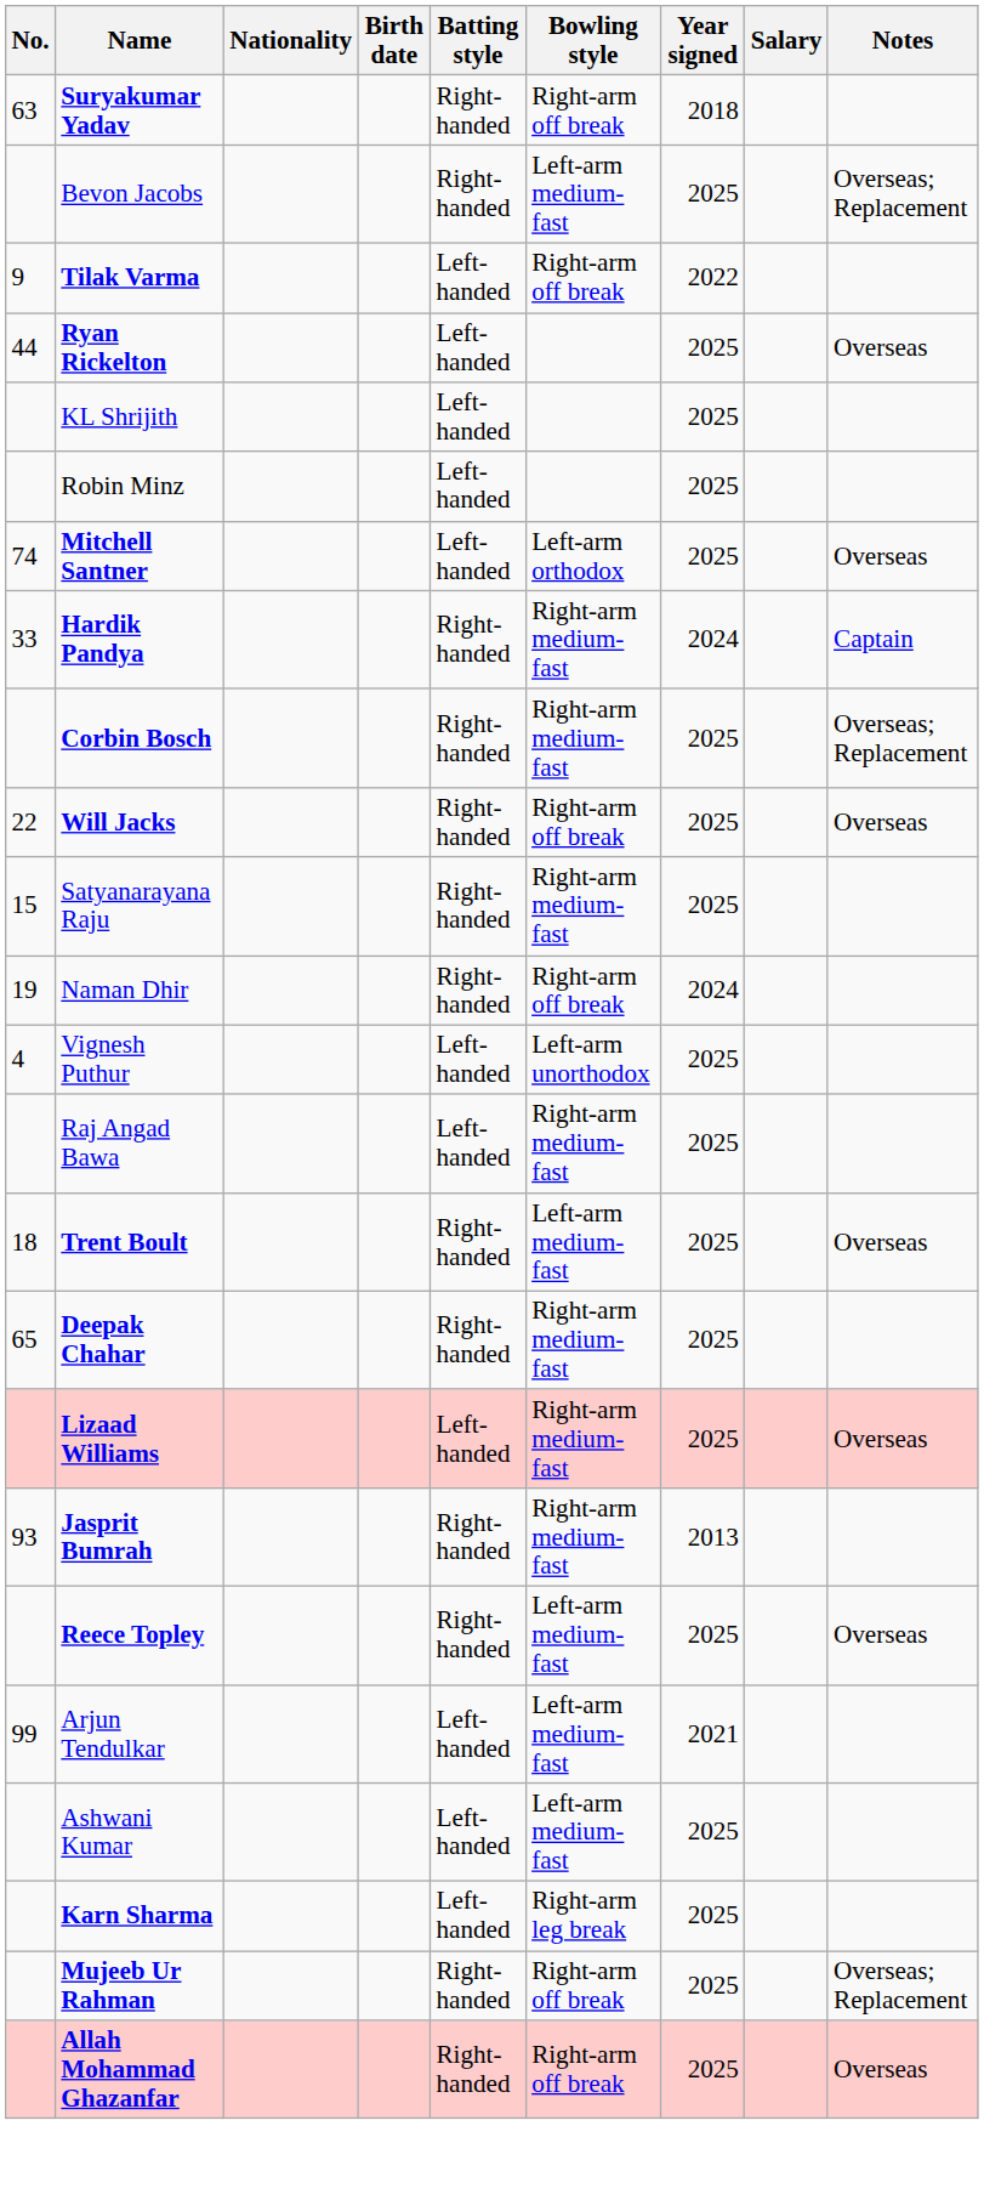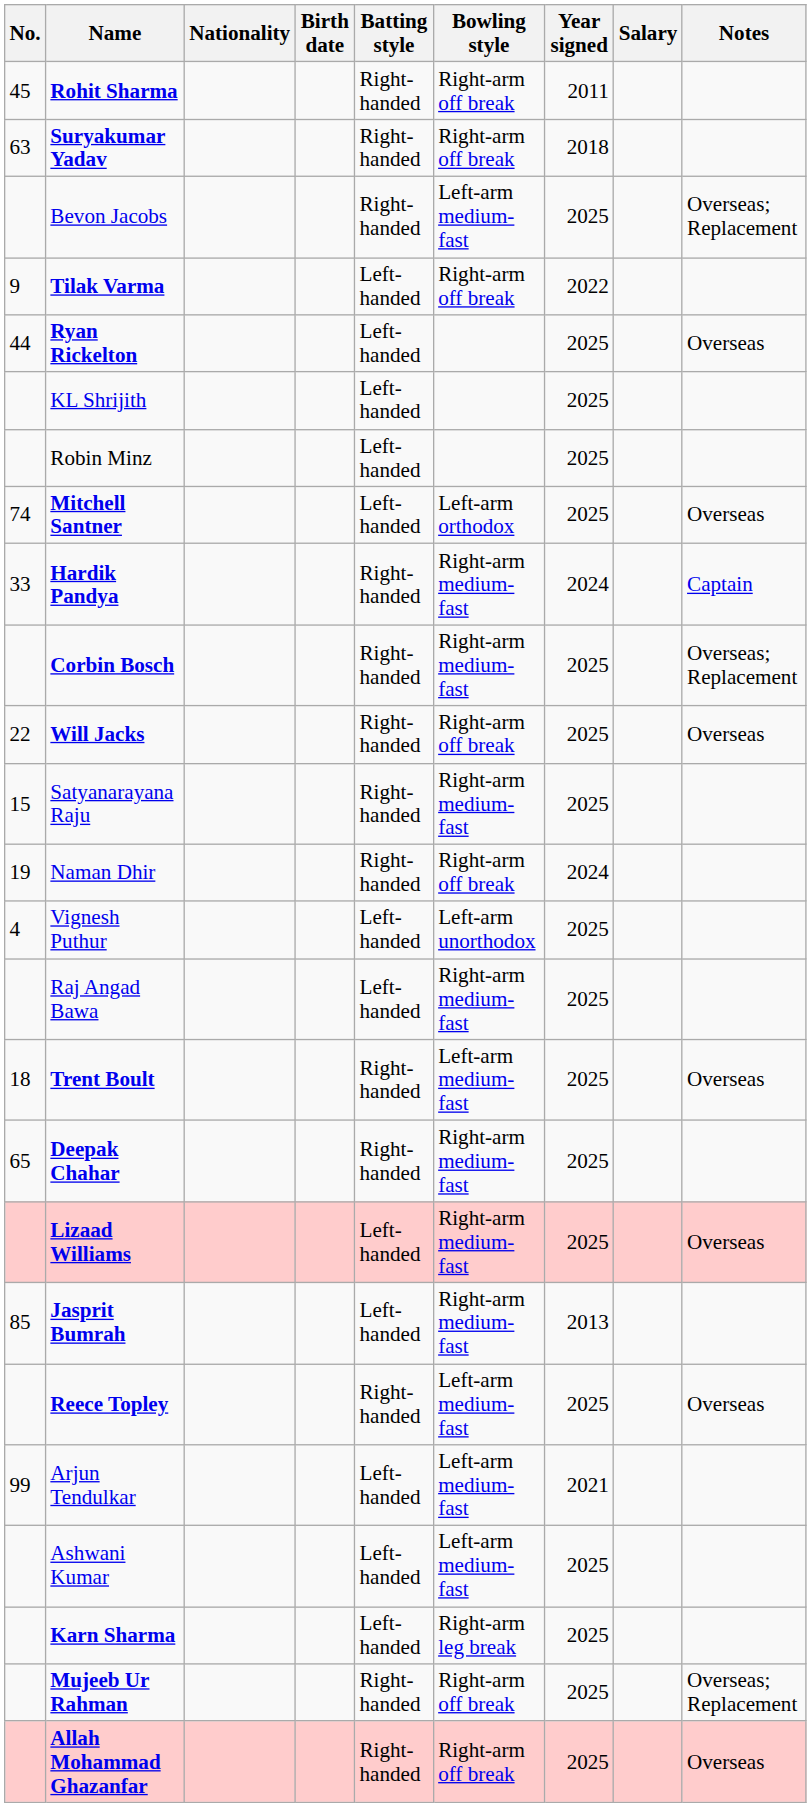+ row: 45 | Rohit Sharma | Right-handed | Right-arm off break | 2011
Jasprit Bumrah | No.: 93 -> 85
Jasprit Bumrah | Batting style: Right-handed -> Left-handed
